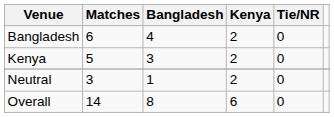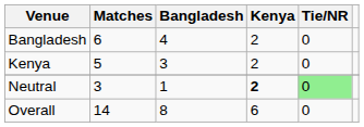Neutral | Kenya: normal -> bold
Neutral | Tie/NR: no background -> lightgreen background
